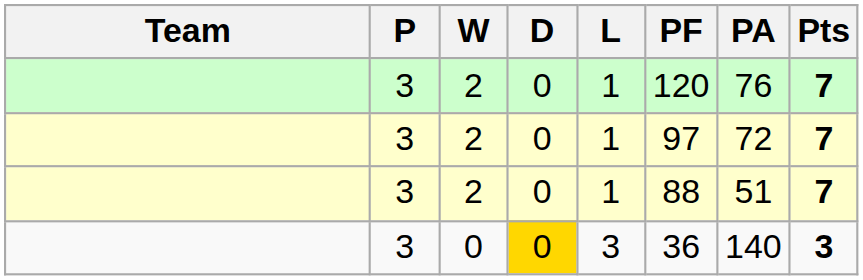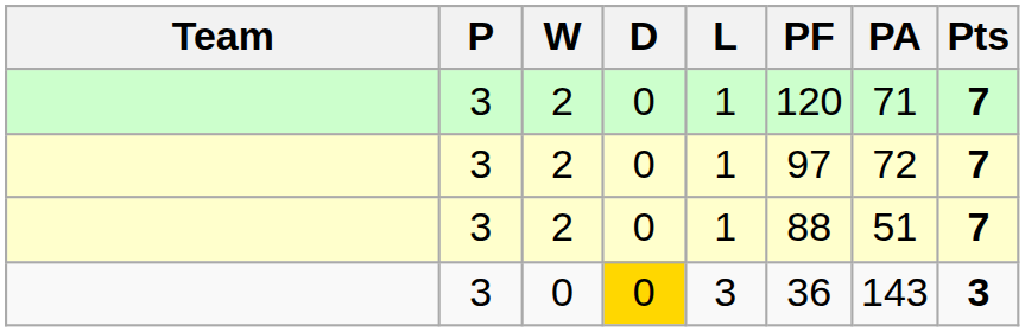row 2 | PA: 76 -> 71
row 5 | PA: 140 -> 143
